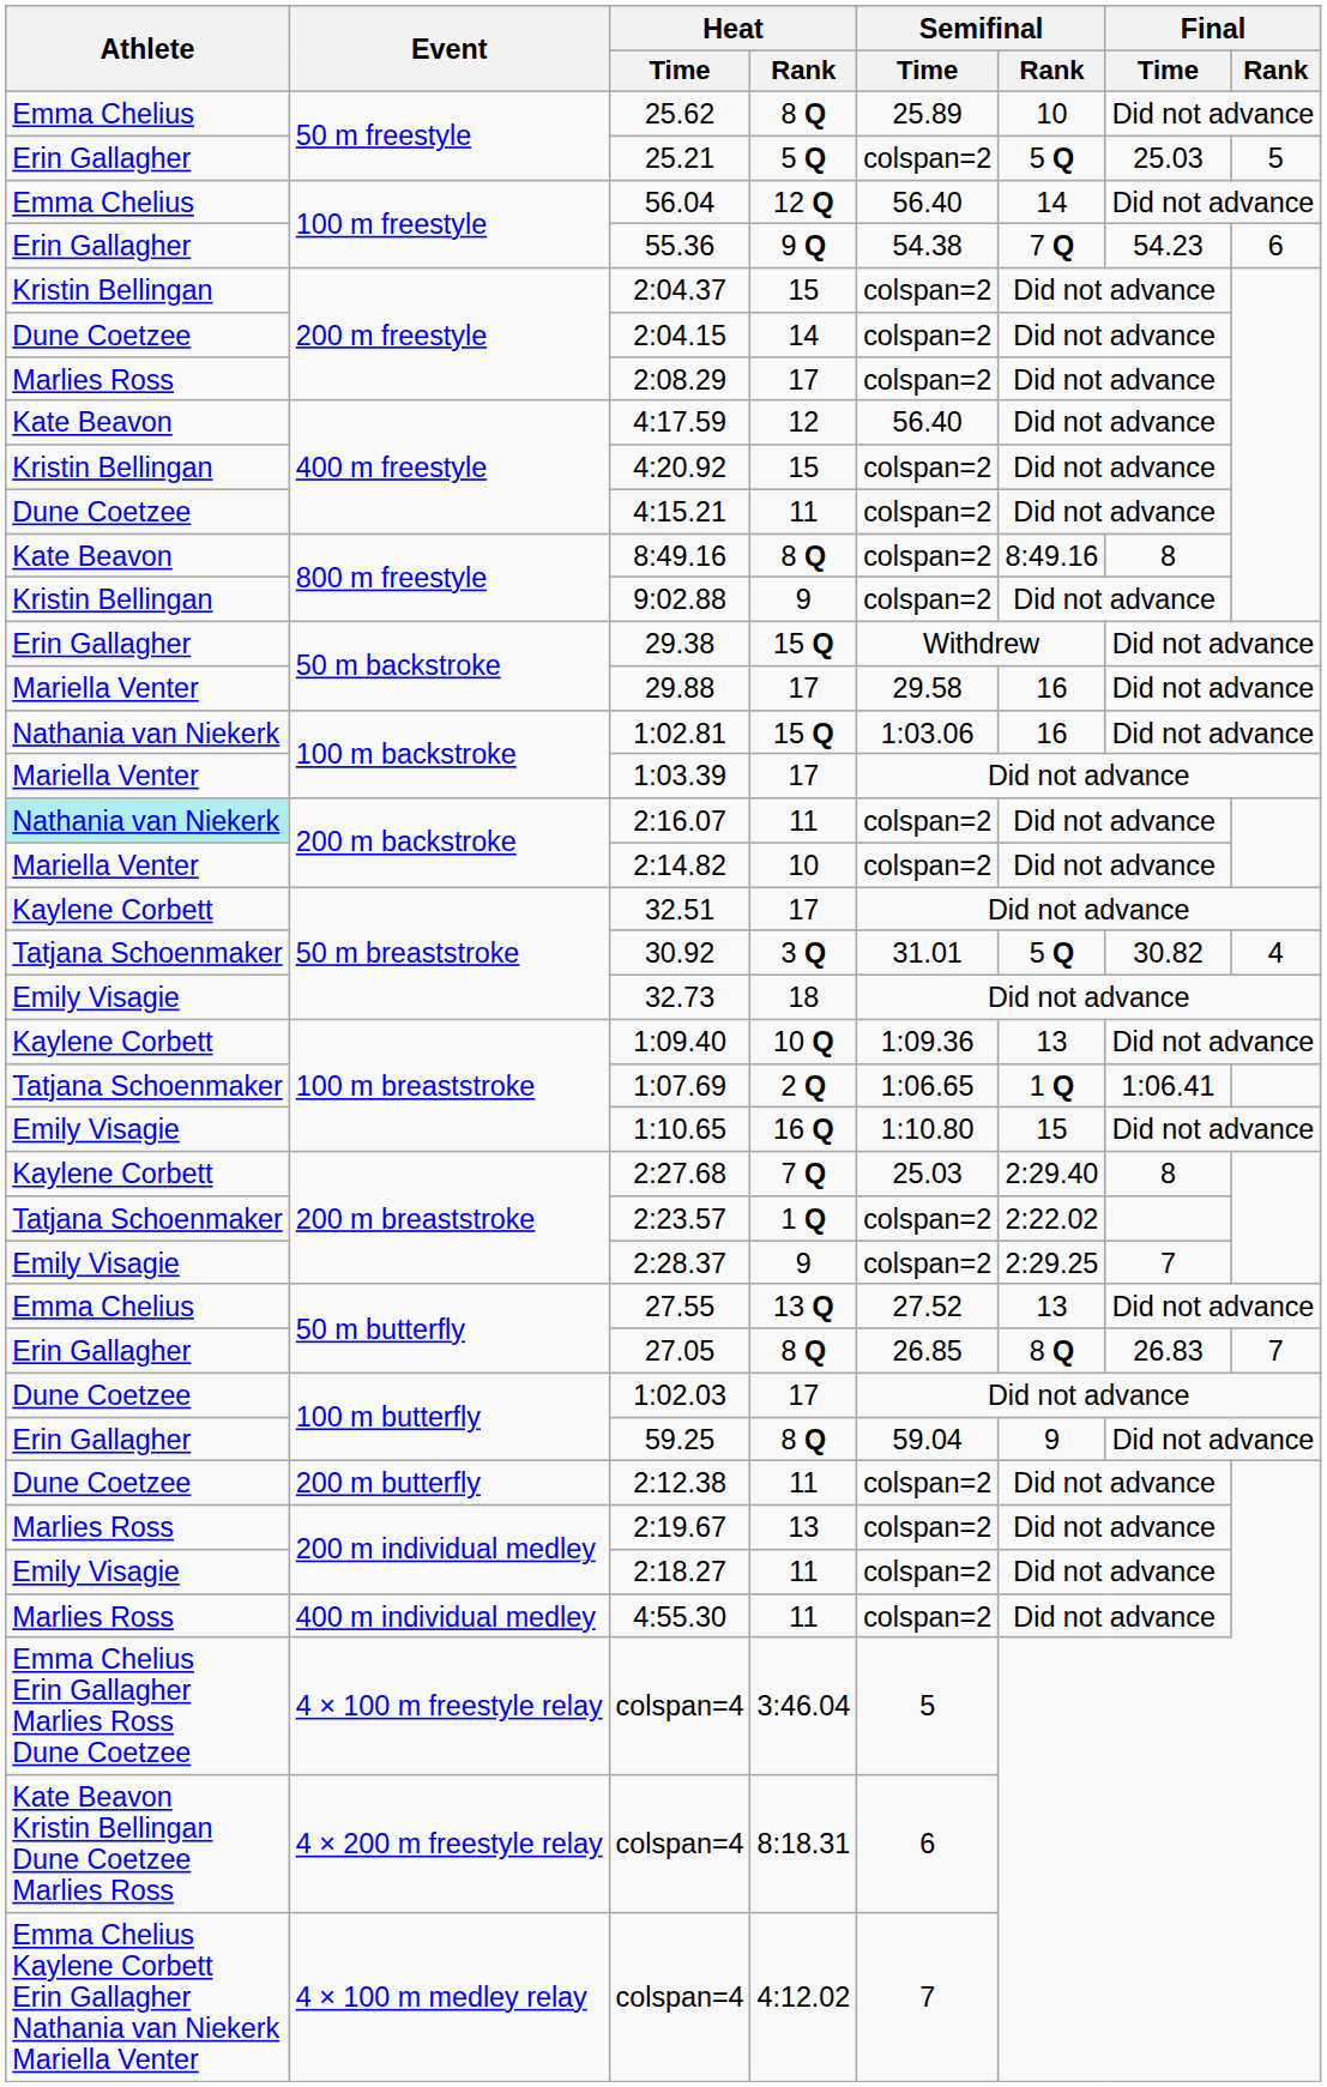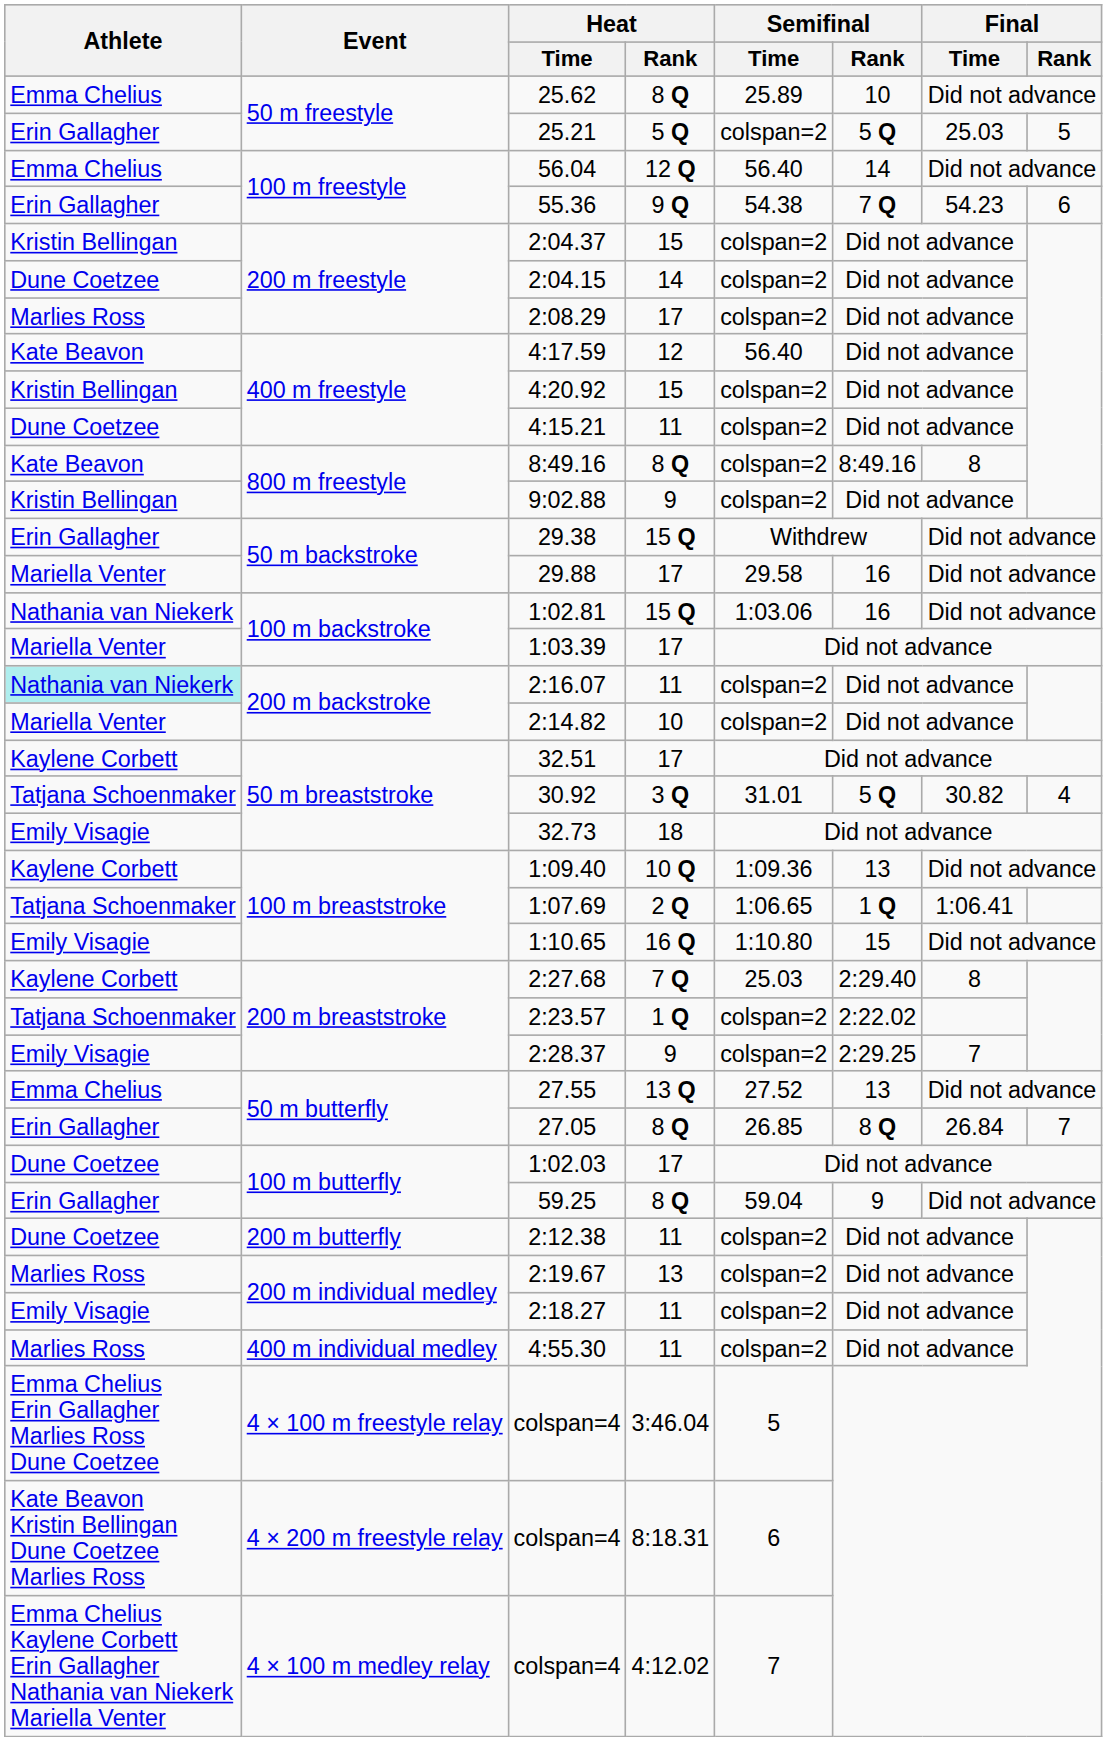27.05 | Final / Time: 26.83 -> 26.84
